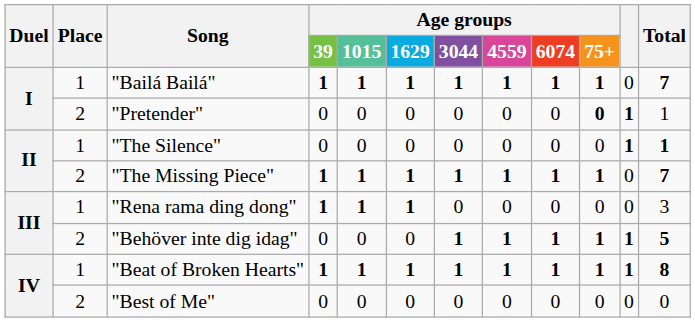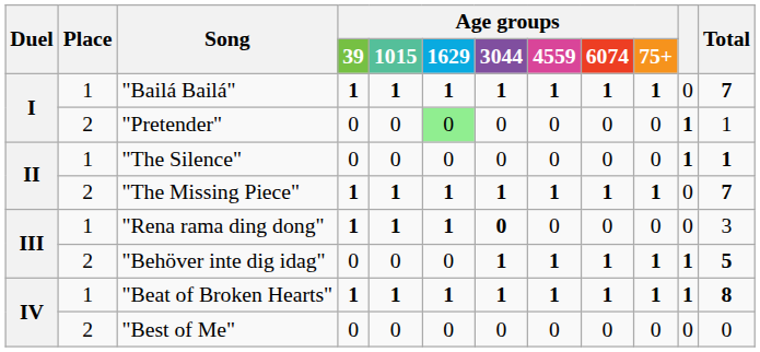"Pretender" | Age groups / 1629: no background -> lightgreen background
"Pretender" | Age groups / 75+: bold -> normal
"Rena rama ding dong" | Age groups / 3044: normal -> bold
